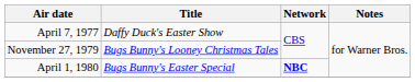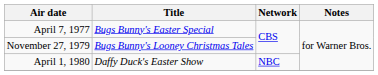April 7, 1977 | Title: Daffy Duck's Easter Show -> Bugs Bunny's Easter Special
April 1, 1980 | Title: Bugs Bunny's Easter Special -> Daffy Duck's Easter Show
April 1, 1980 | Network: bold -> normal
